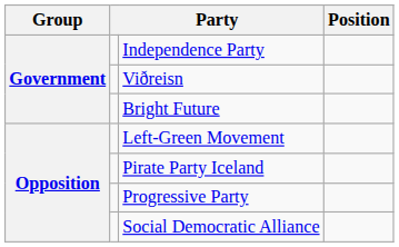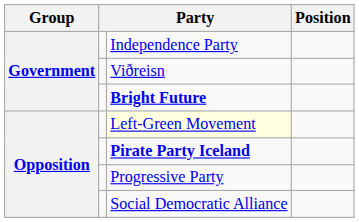Bright Future | column 3: normal -> bold
Left-Green Movement | column 3: no background -> lightyellow background
Pirate Party Iceland | column 3: normal -> bold
